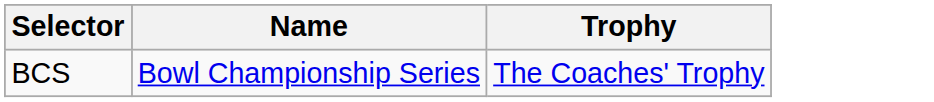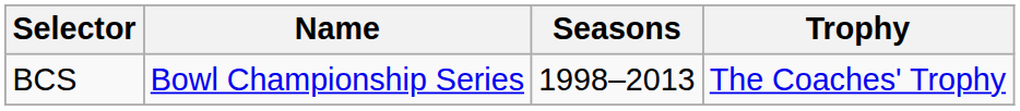+ column: Seasons | 1998–2013
